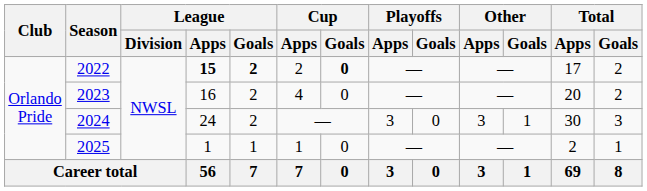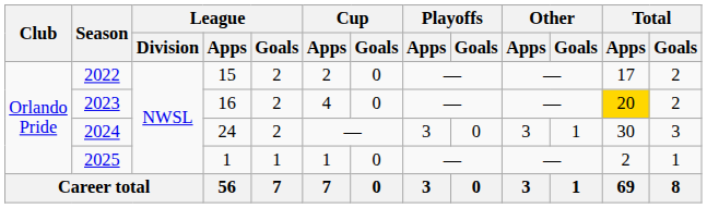2022 | League / Apps: bold -> normal
2022 | League / Goals: bold -> normal
2022 | Cup / Goals: bold -> normal
2023 | Total / Apps: no background -> gold background
